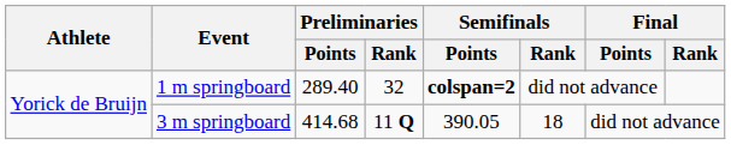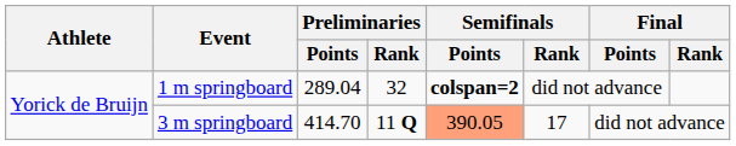1 m springboard | Preliminaries / Points: 289.40 -> 289.04
3 m springboard | Preliminaries / Points: 414.68 -> 414.70
3 m springboard | Semifinals / Points: no background -> lightsalmon background
3 m springboard | Semifinals / Rank: 18 -> 17
